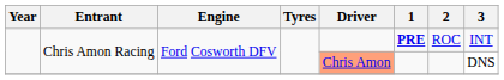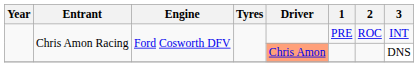row 2 | 1: bold -> normal
